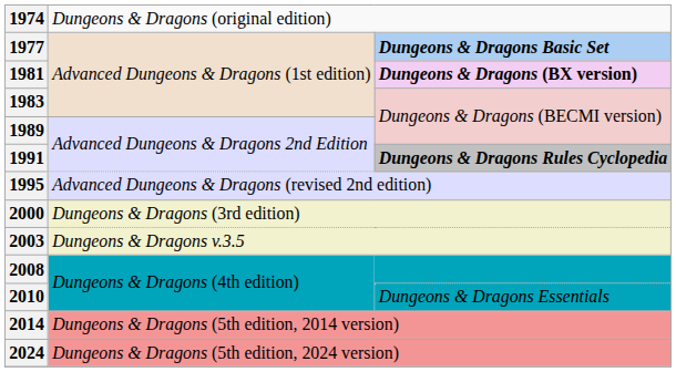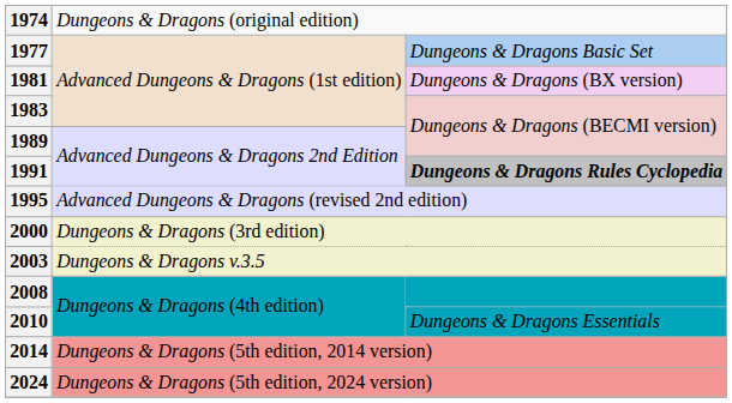1977 | column 3: bold -> normal
1981 | column 3: bold -> normal
